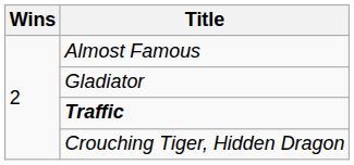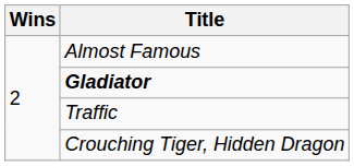Gladiator | Title: normal -> bold
Traffic | Title: bold -> normal
